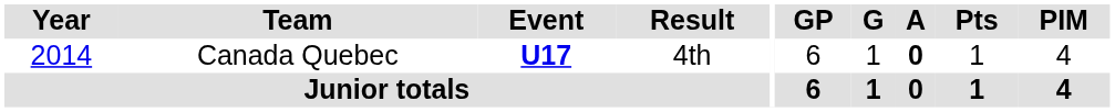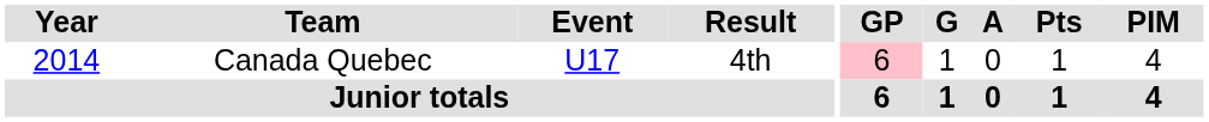Canada Quebec | Event: bold -> normal
Canada Quebec | GP: no background -> pink background
Canada Quebec | A: bold -> normal
